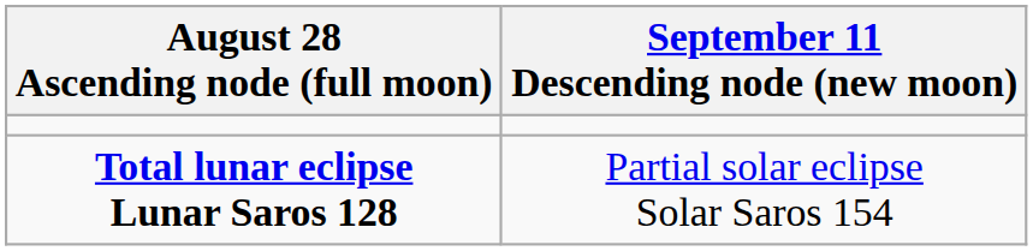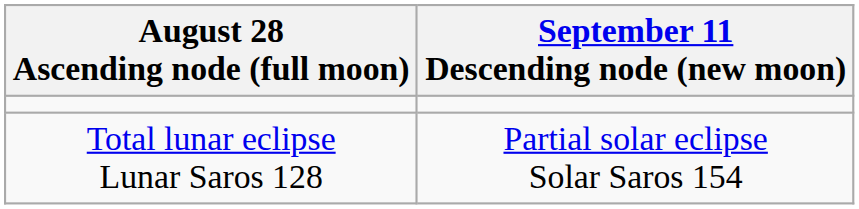row 3 | August 28 Ascending node (full moon): bold -> normal
